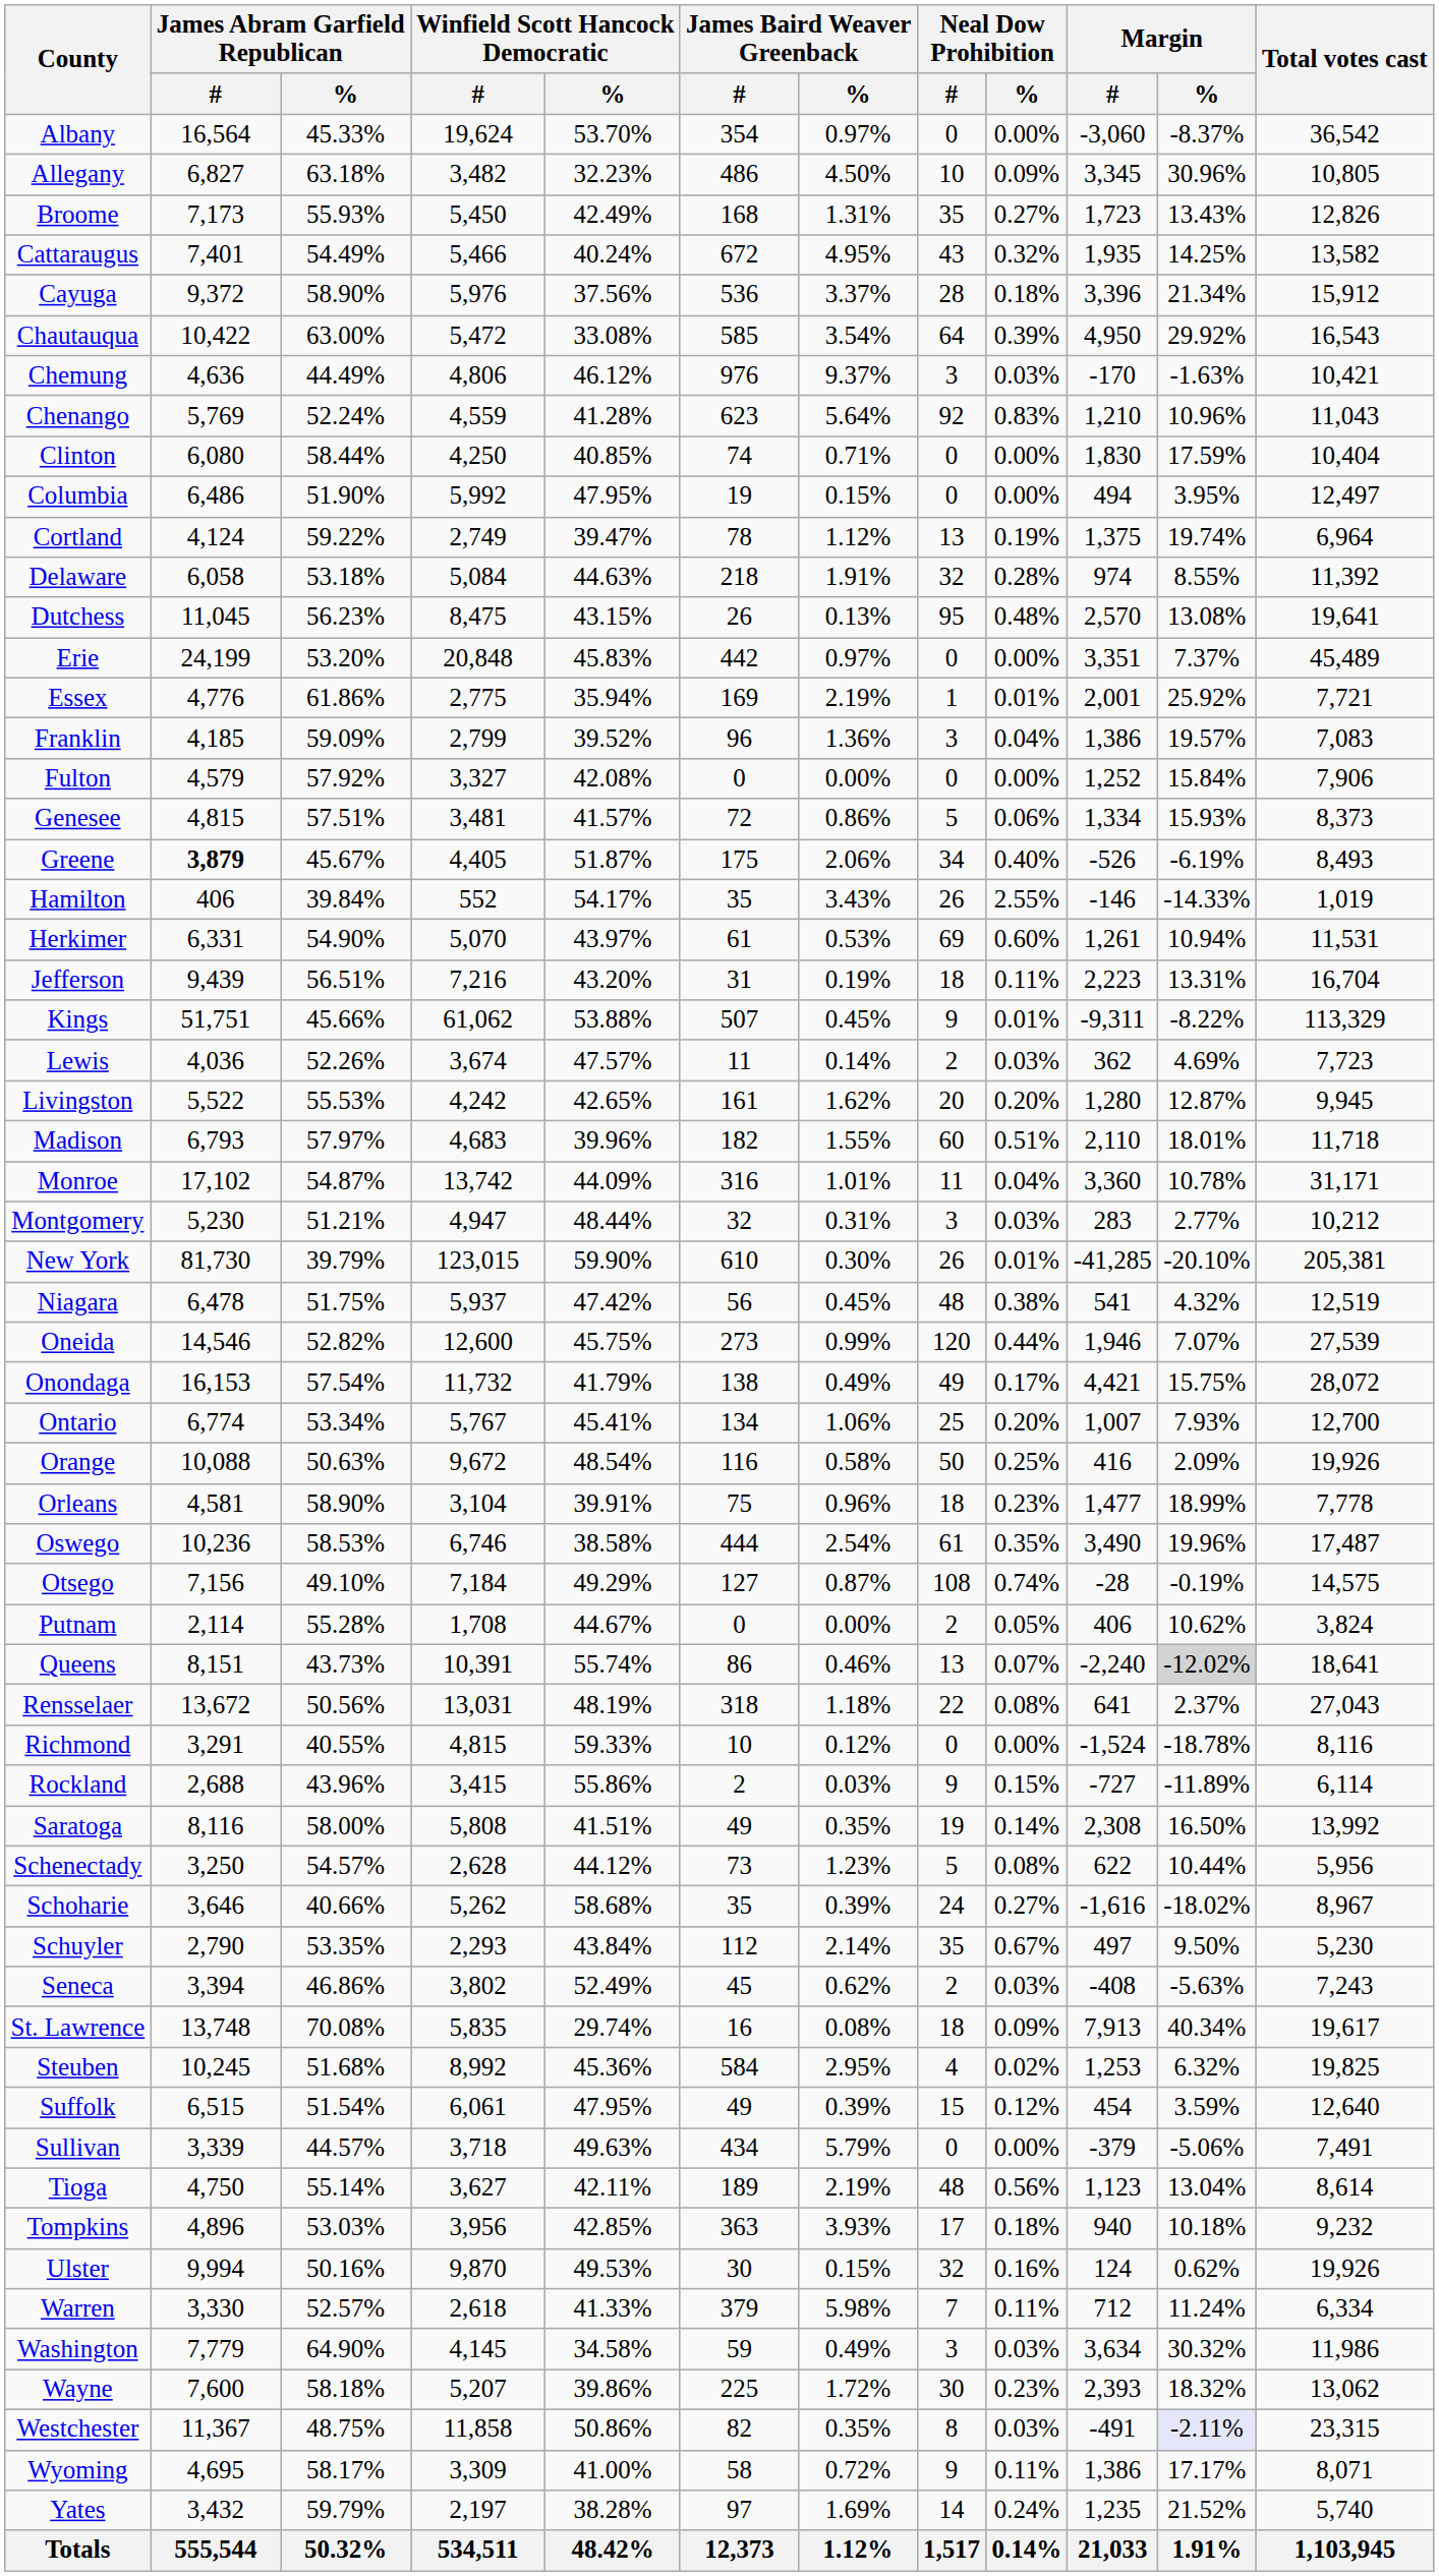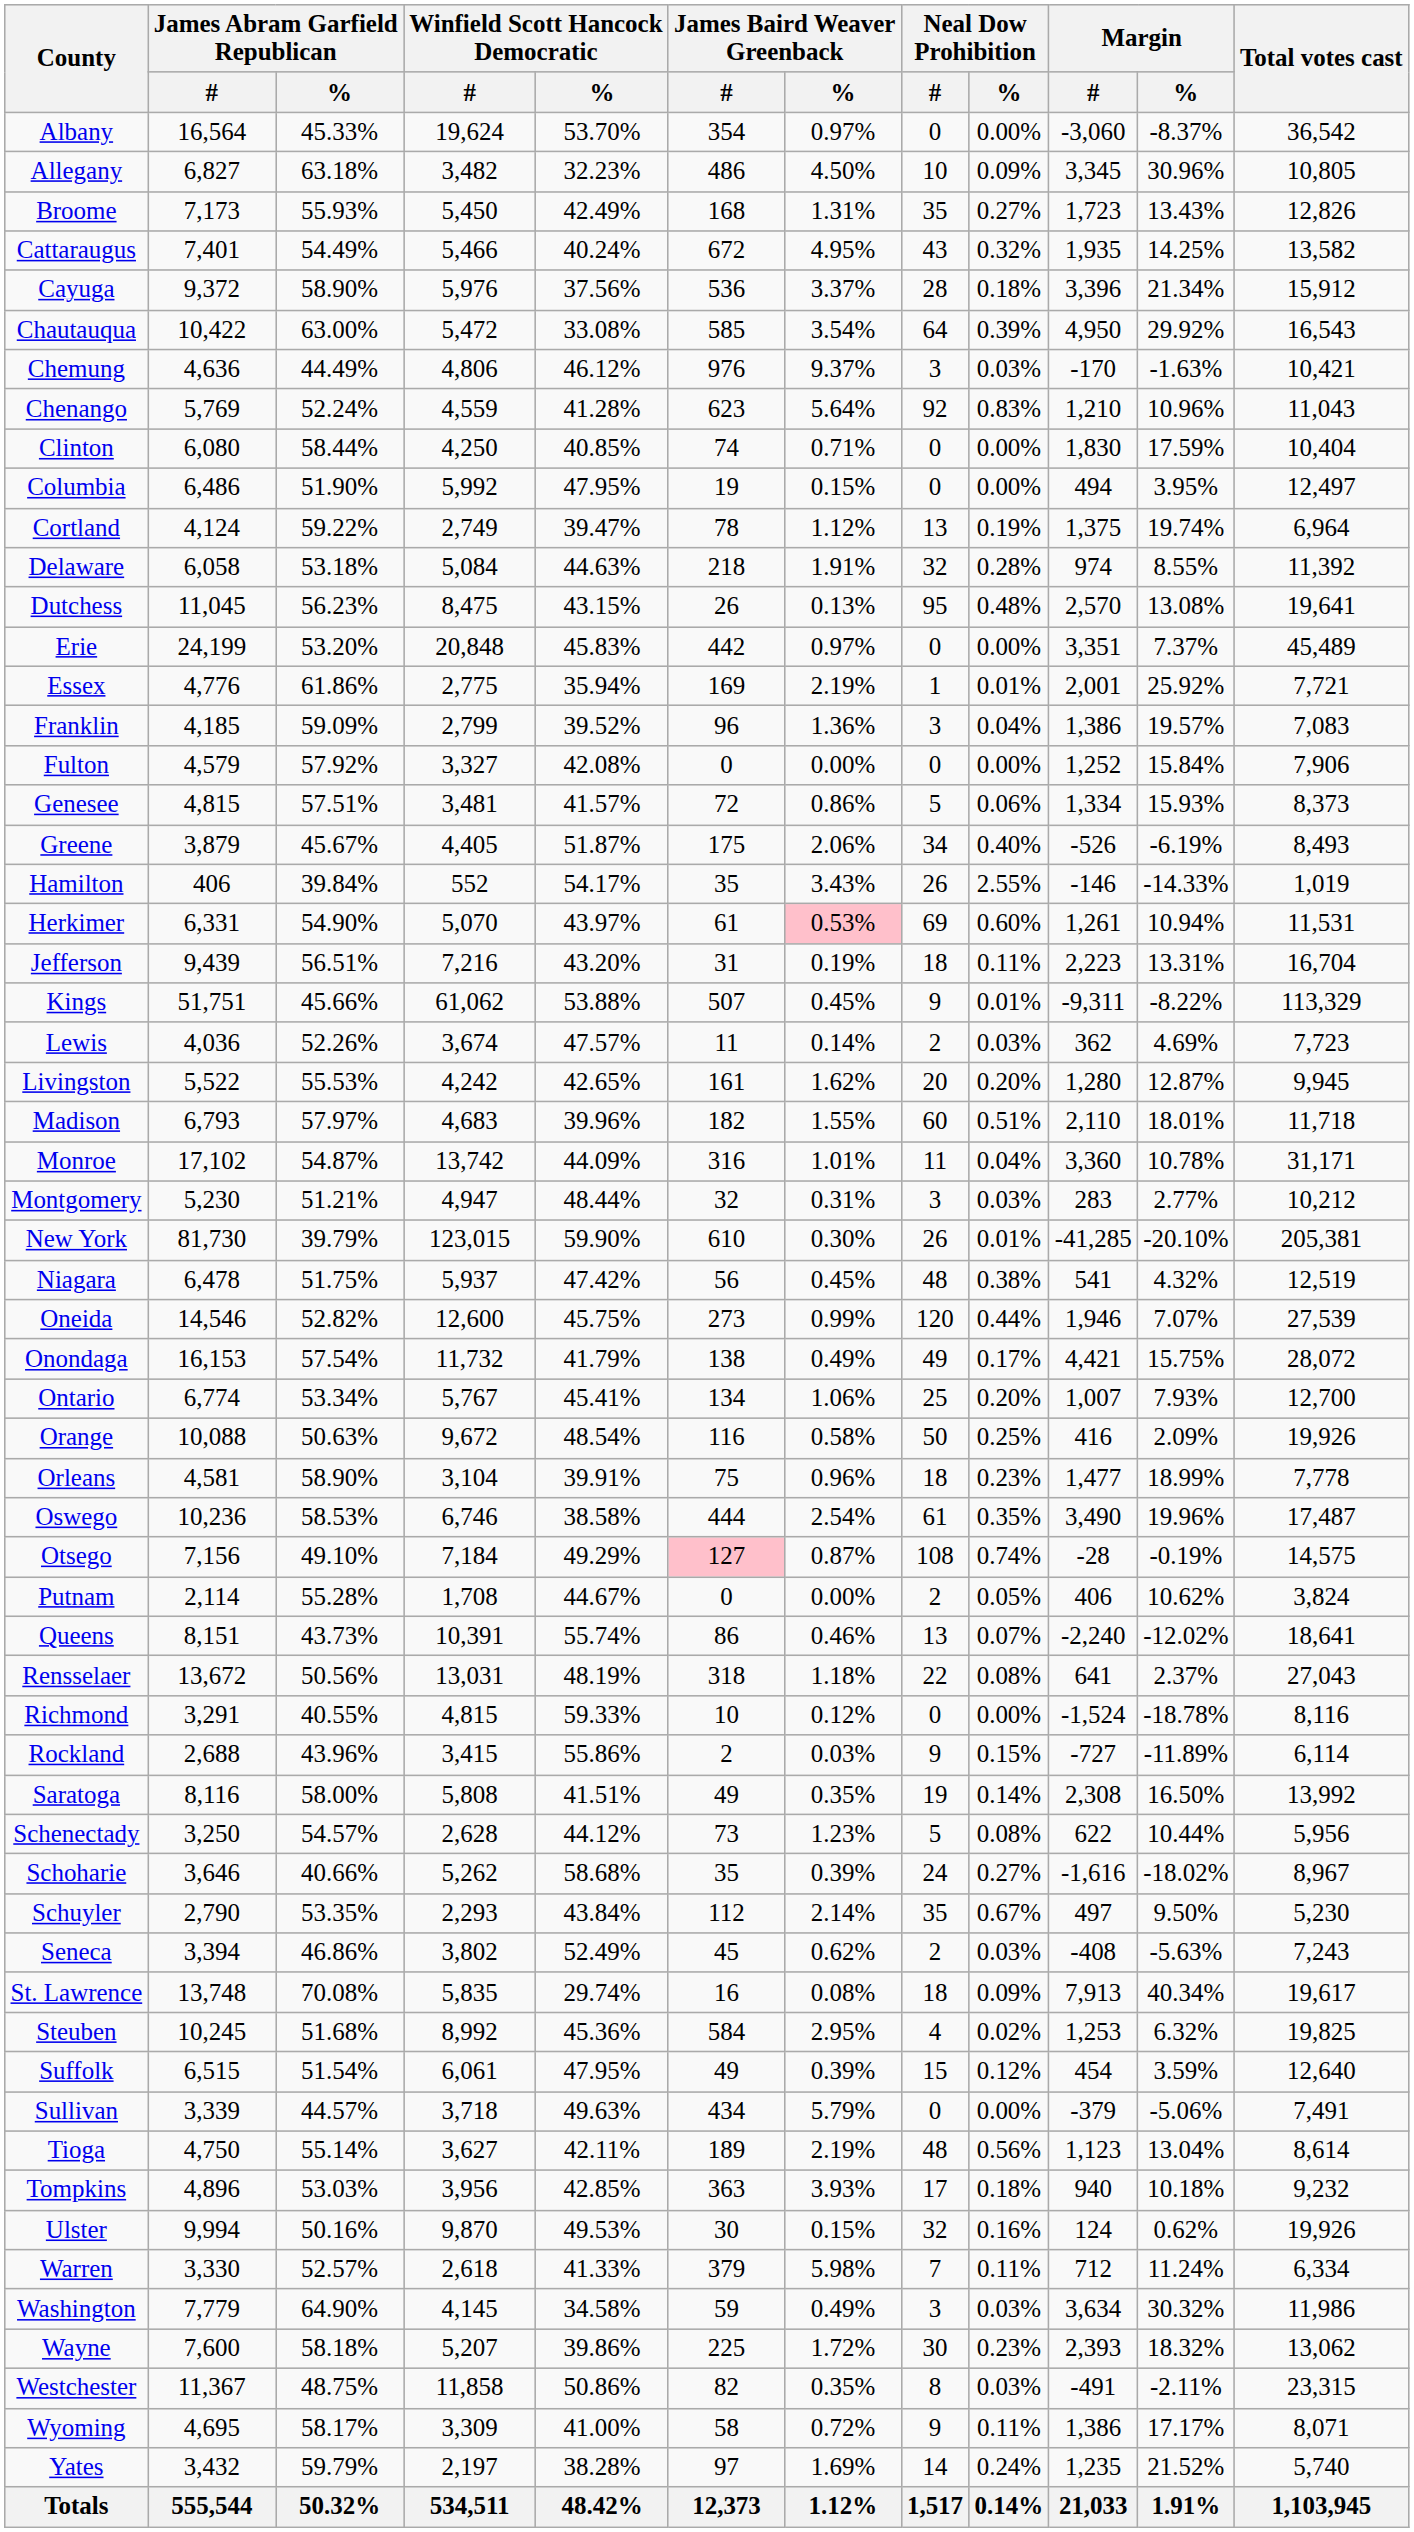Greene | James Abram Garfield Republican / #: bold -> normal
Herkimer | James Baird Weaver Greenback / %: no background -> pink background
Otsego | James Baird Weaver Greenback / #: no background -> pink background
Queens | Margin / %: lightgrey background -> no background
Westchester | Margin / %: lavender background -> no background
